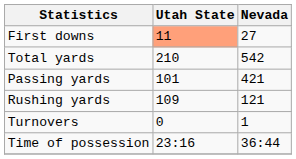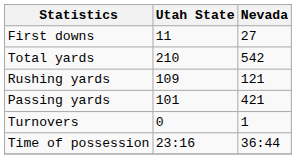First downs | Utah State: lightsalmon background -> no background
rows swapped: Rushing yards <-> Passing yards
